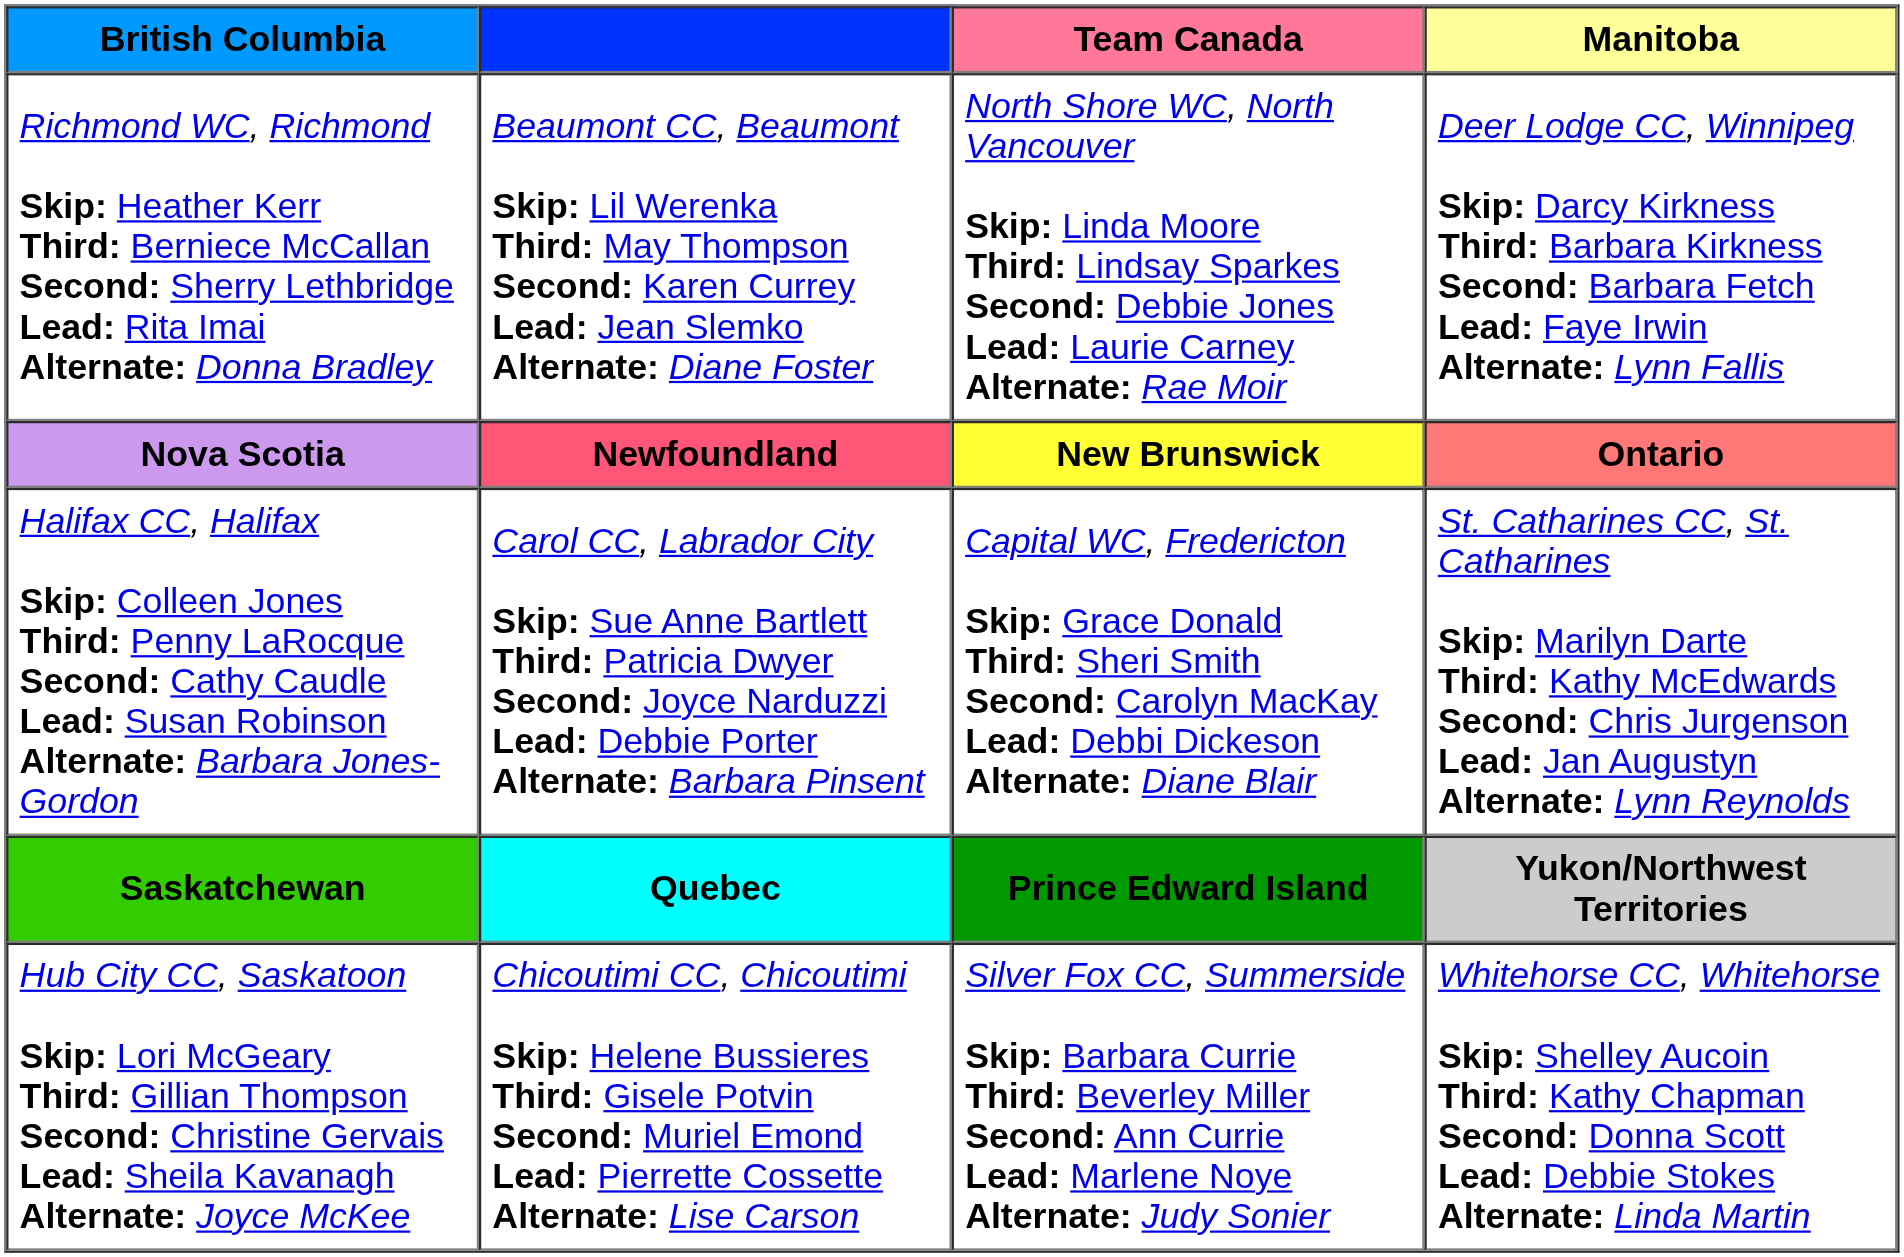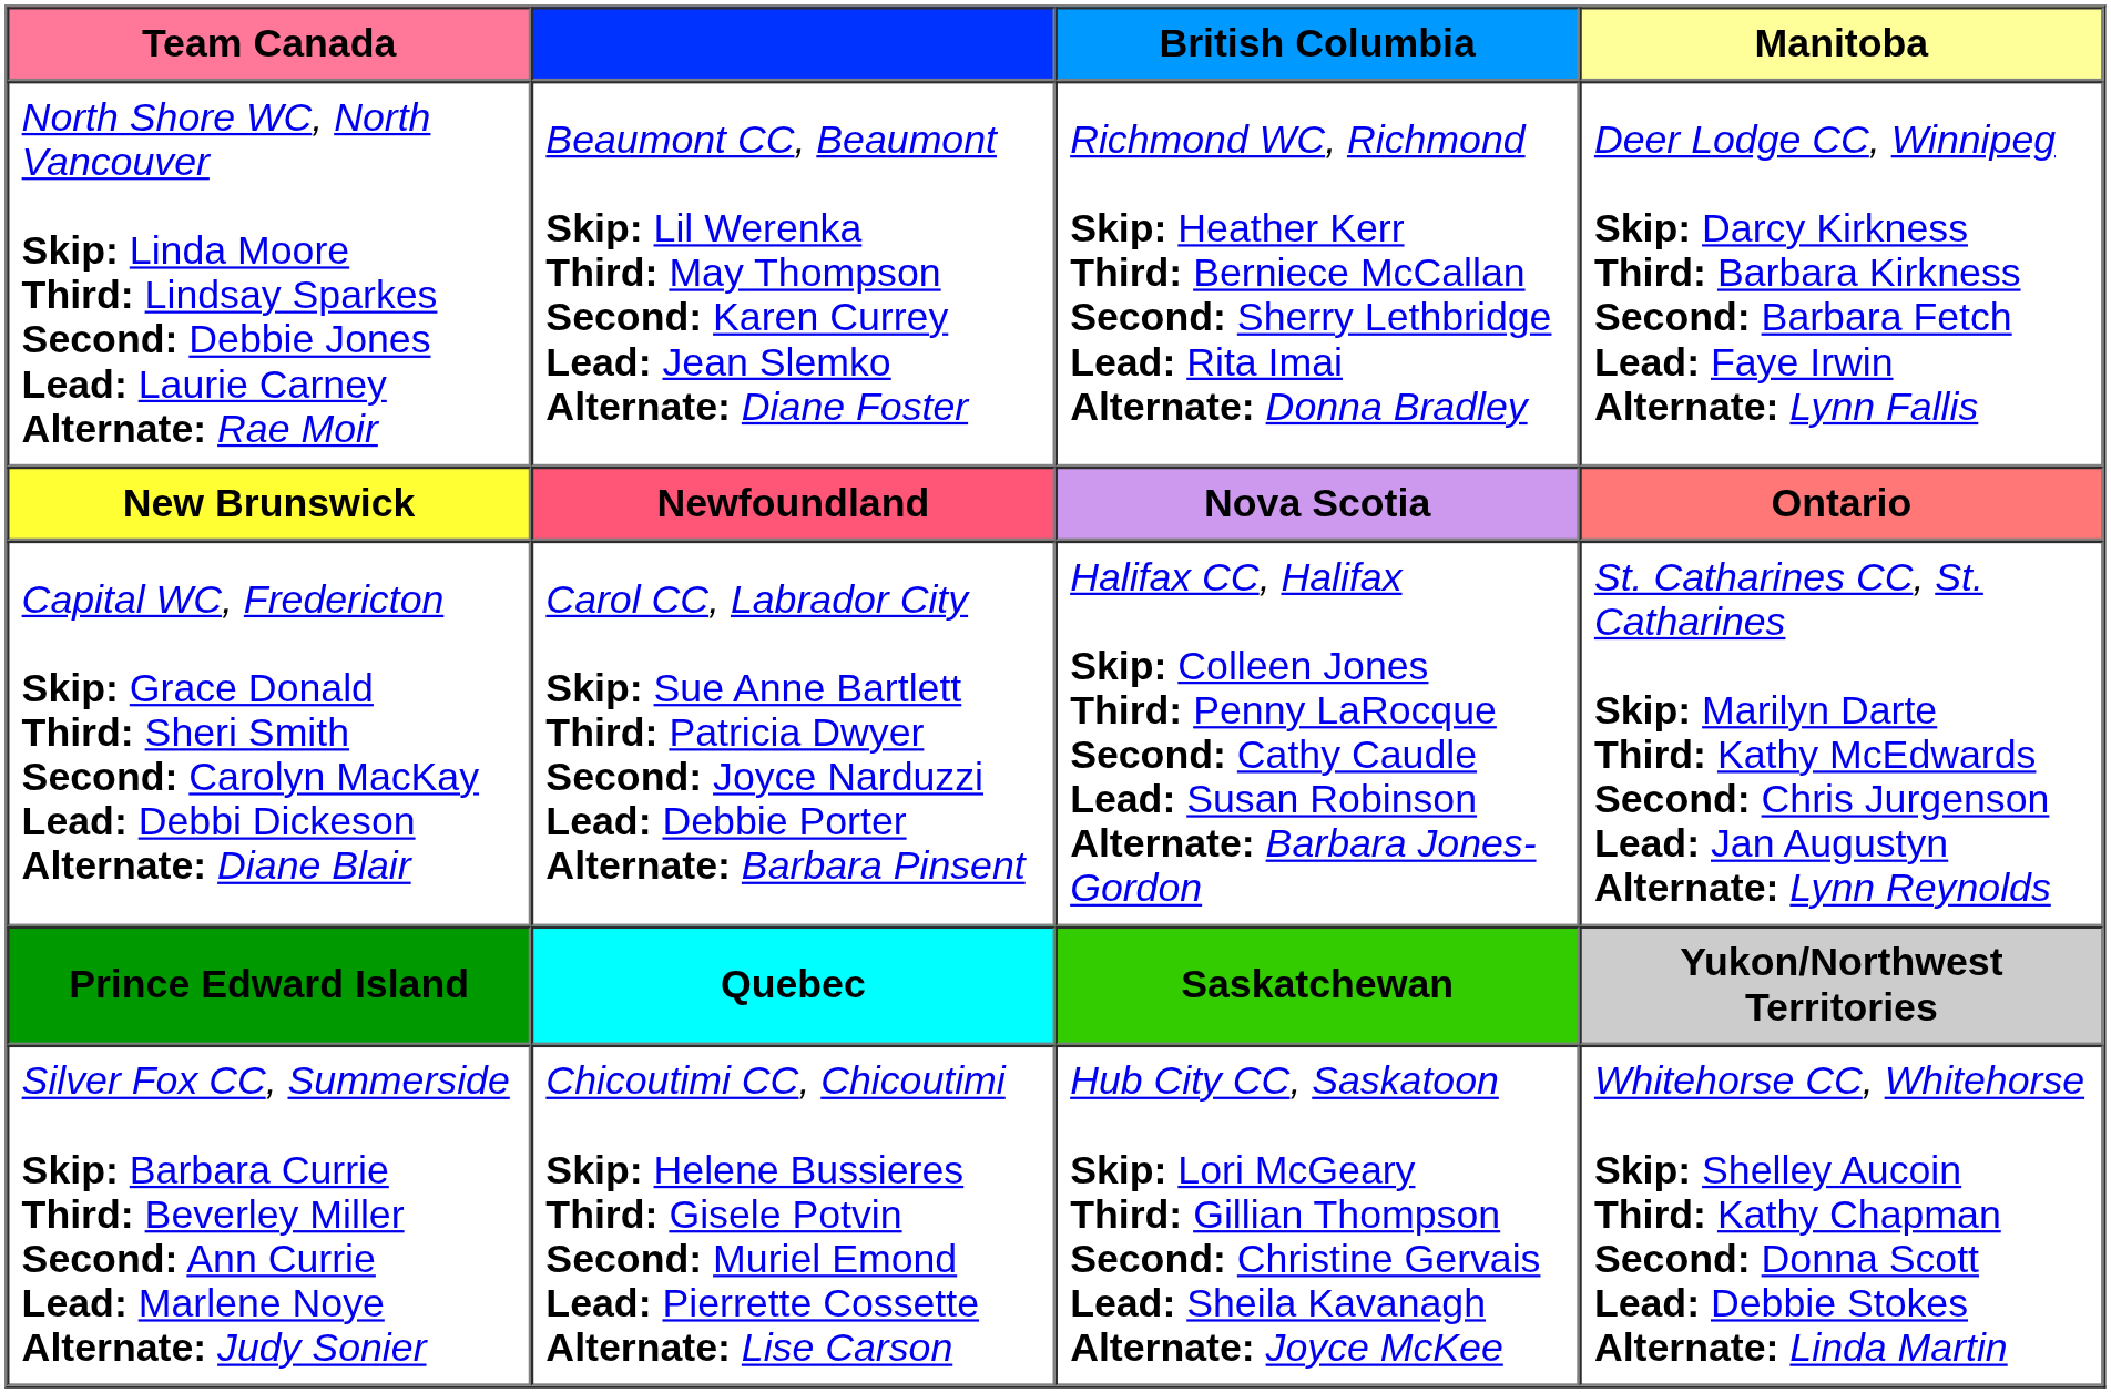columns swapped: Team Canada <-> British Columbia
